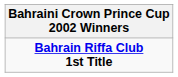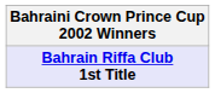row 2 | column 1: no background -> lavender background
